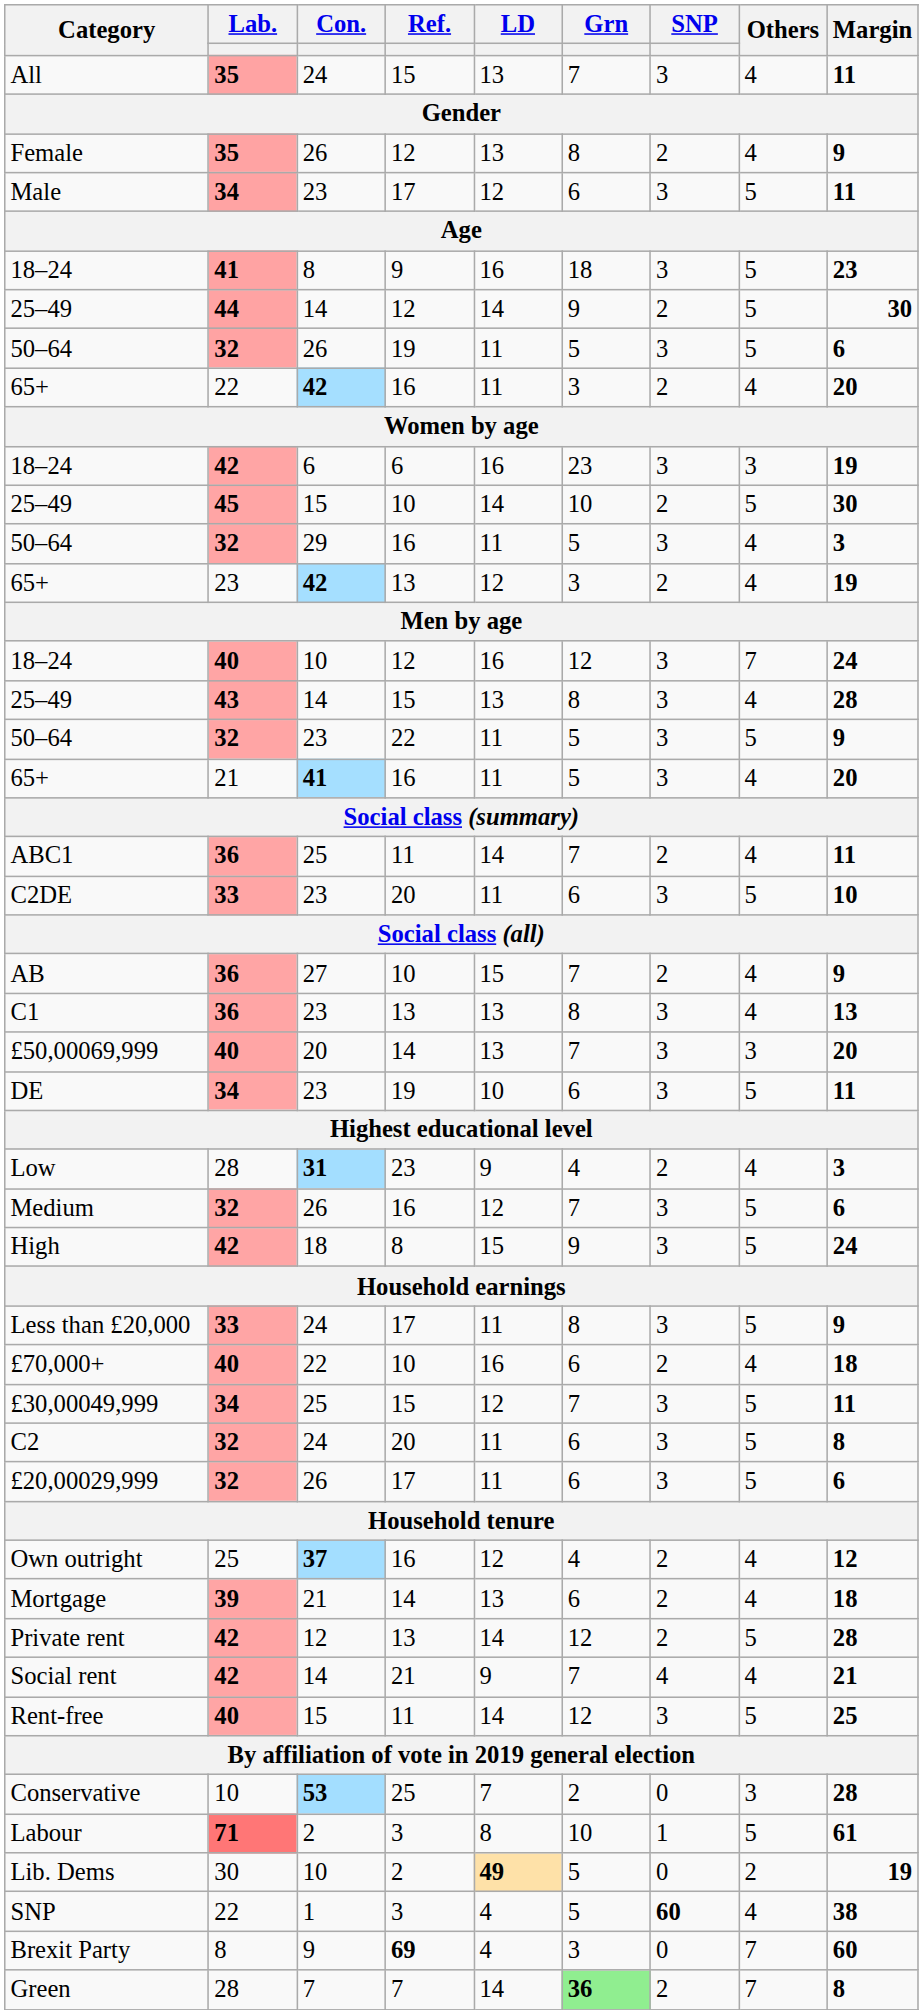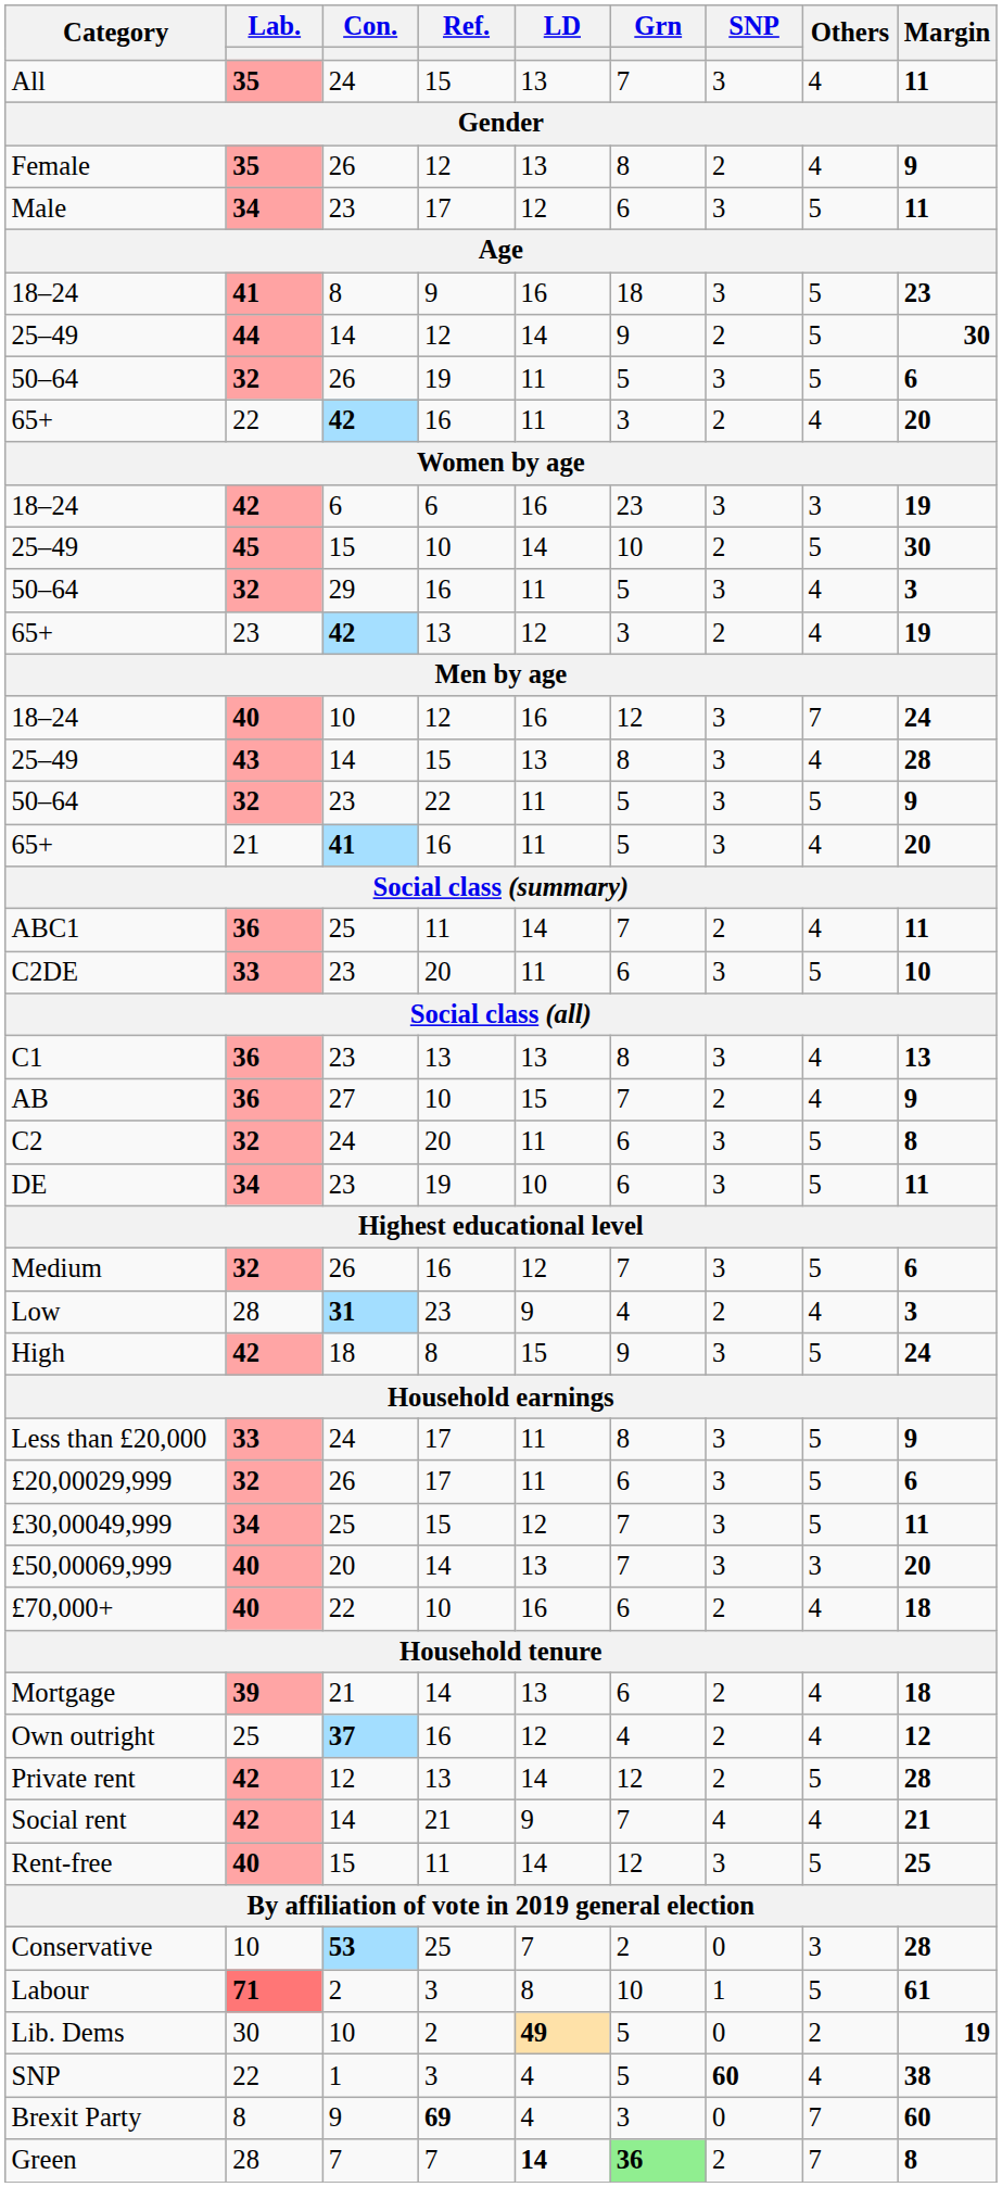rows swapped: AB <-> C1
rows swapped: C2 <-> £50,00069,999
rows swapped: Low <-> Medium
rows swapped: £20,00029,999 <-> £70,000+
rows swapped: Own outright <-> Mortgage
Green | LD: normal -> bold
